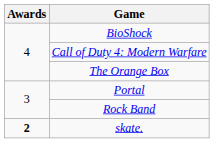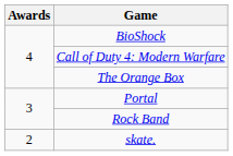skate. | Awards: bold -> normal
